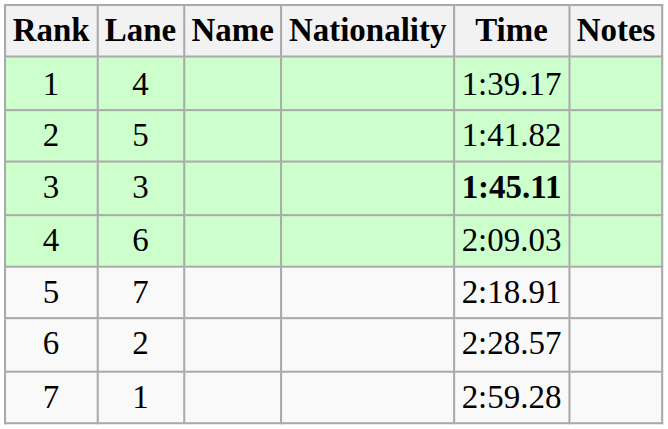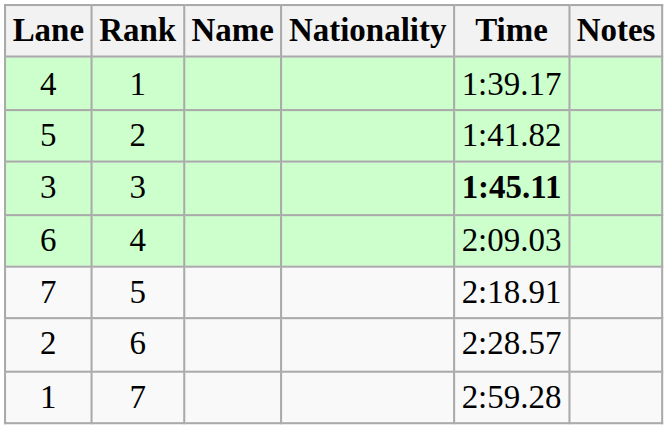columns swapped: Rank <-> Lane
